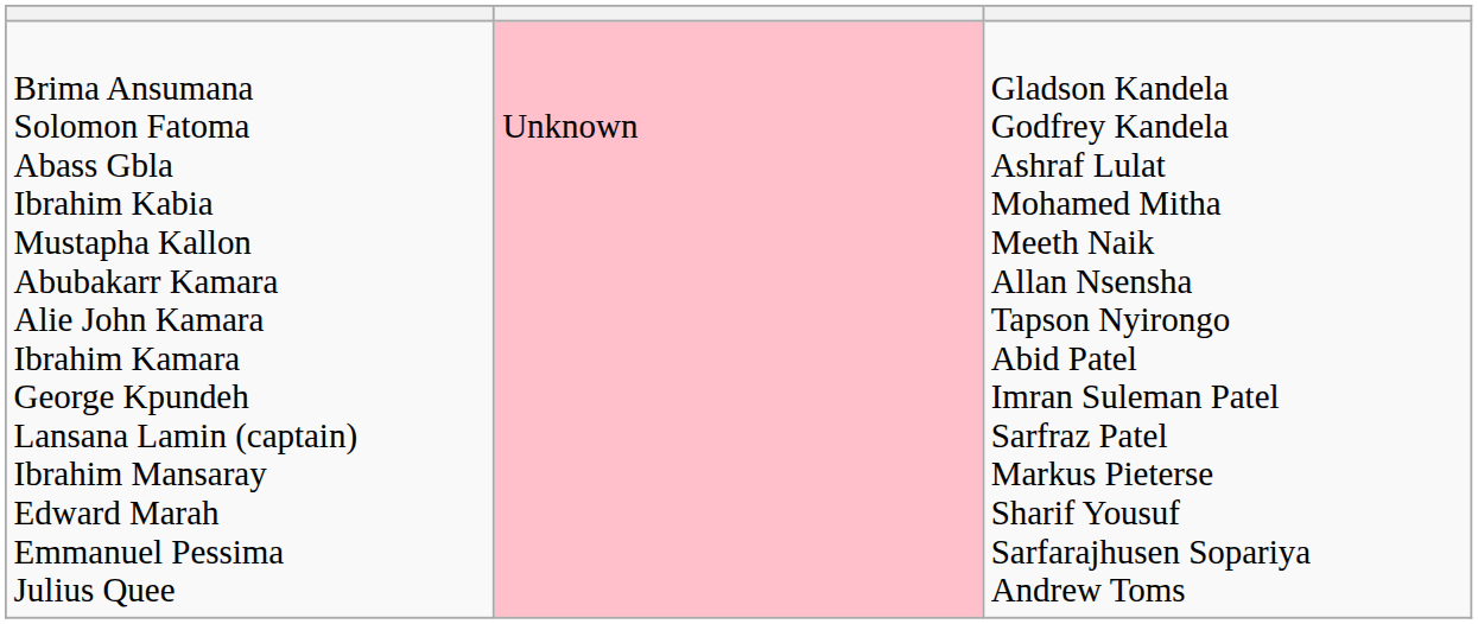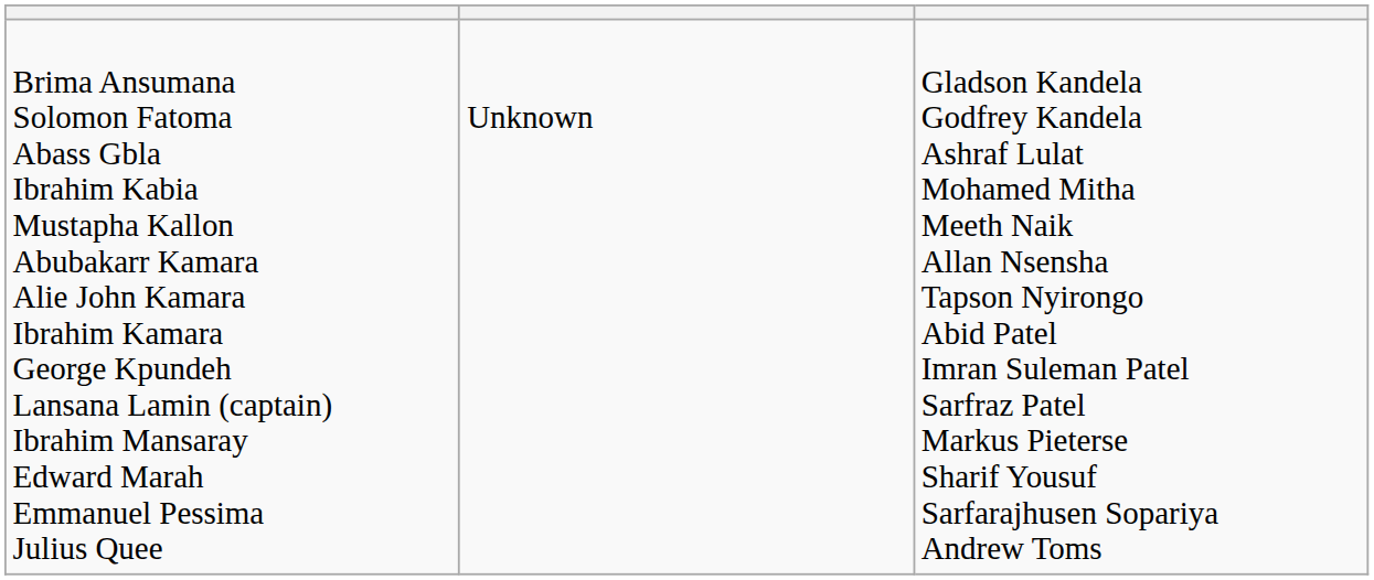row 2 | column 2: pink background -> no background
